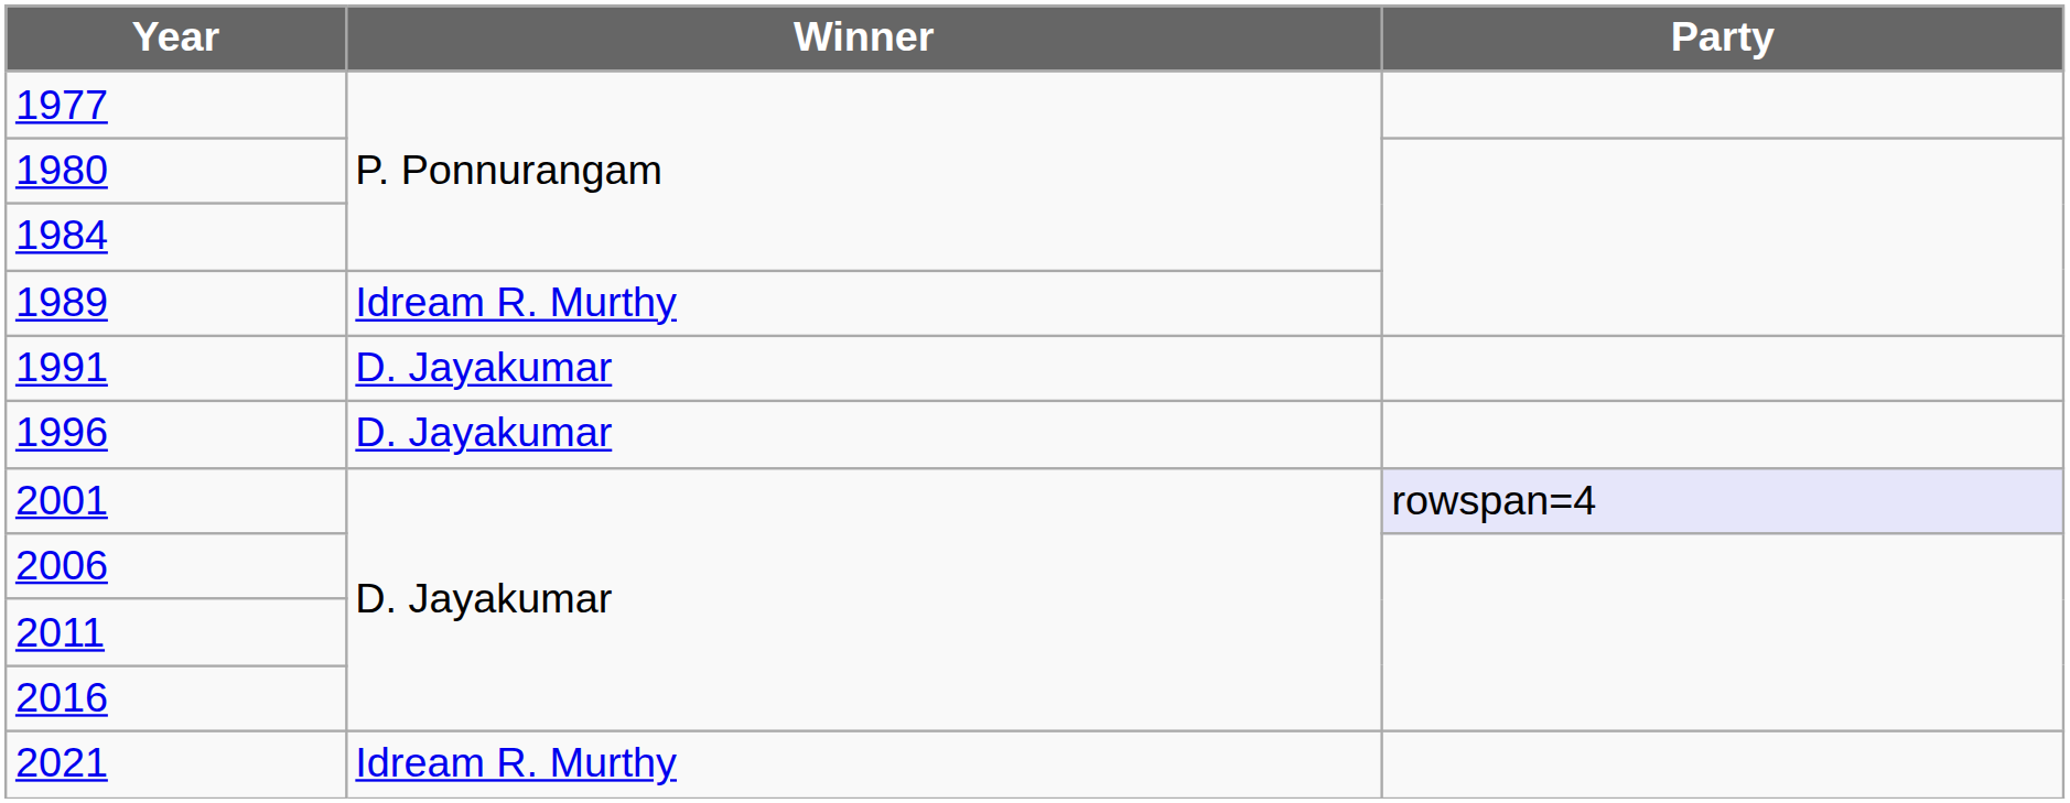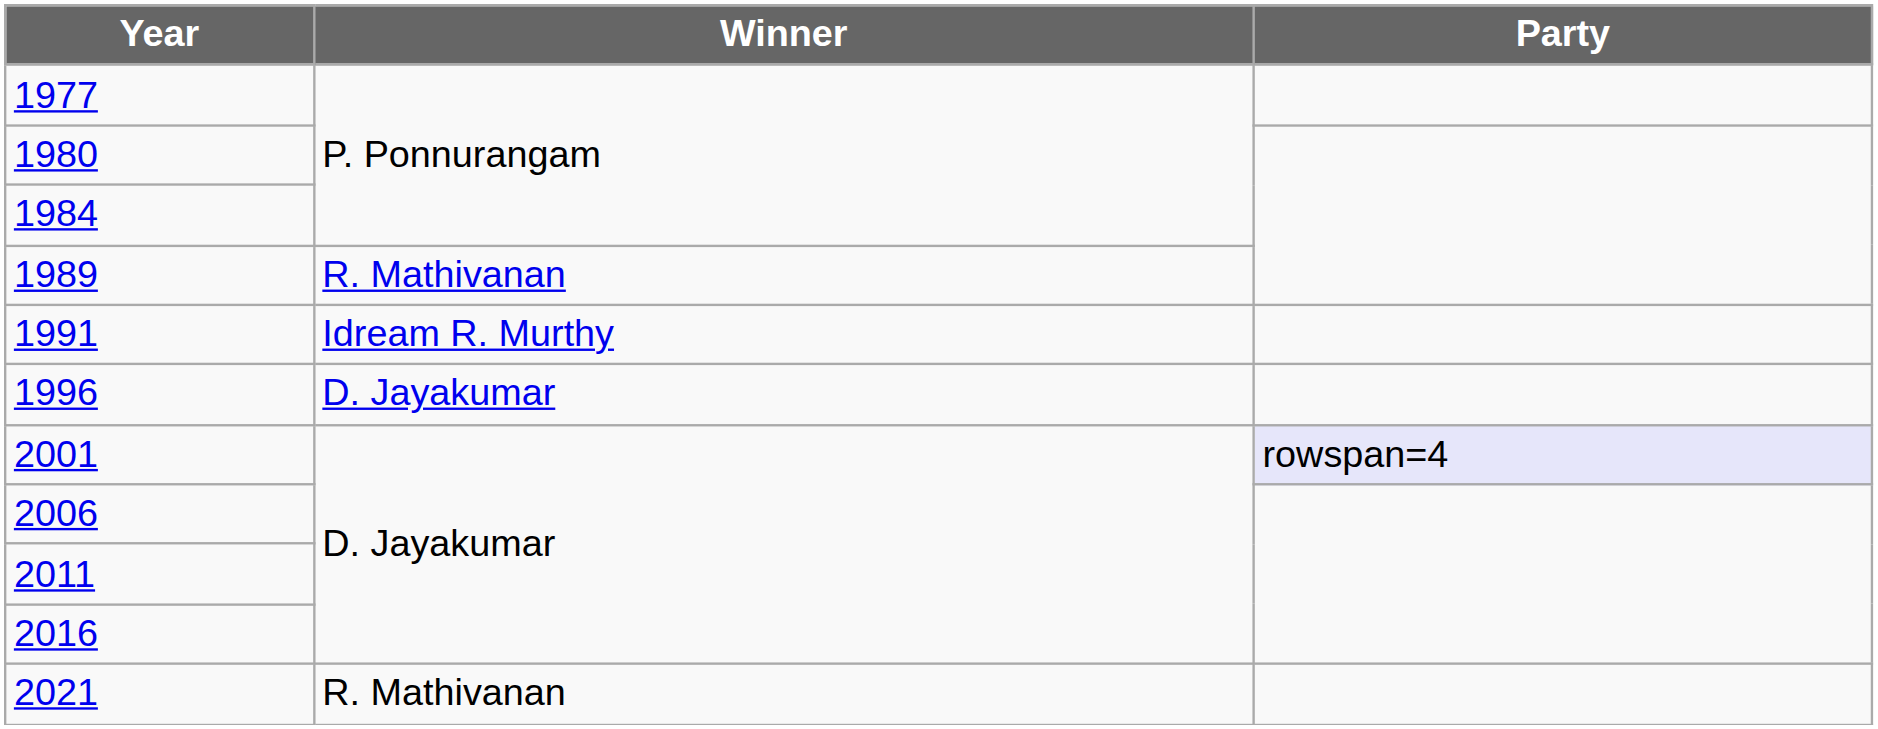1989 | Winner: Idream R. Murthy -> R. Mathivanan
1991 | Winner: D. Jayakumar -> Idream R. Murthy
2021 | Winner: Idream R. Murthy -> R. Mathivanan
